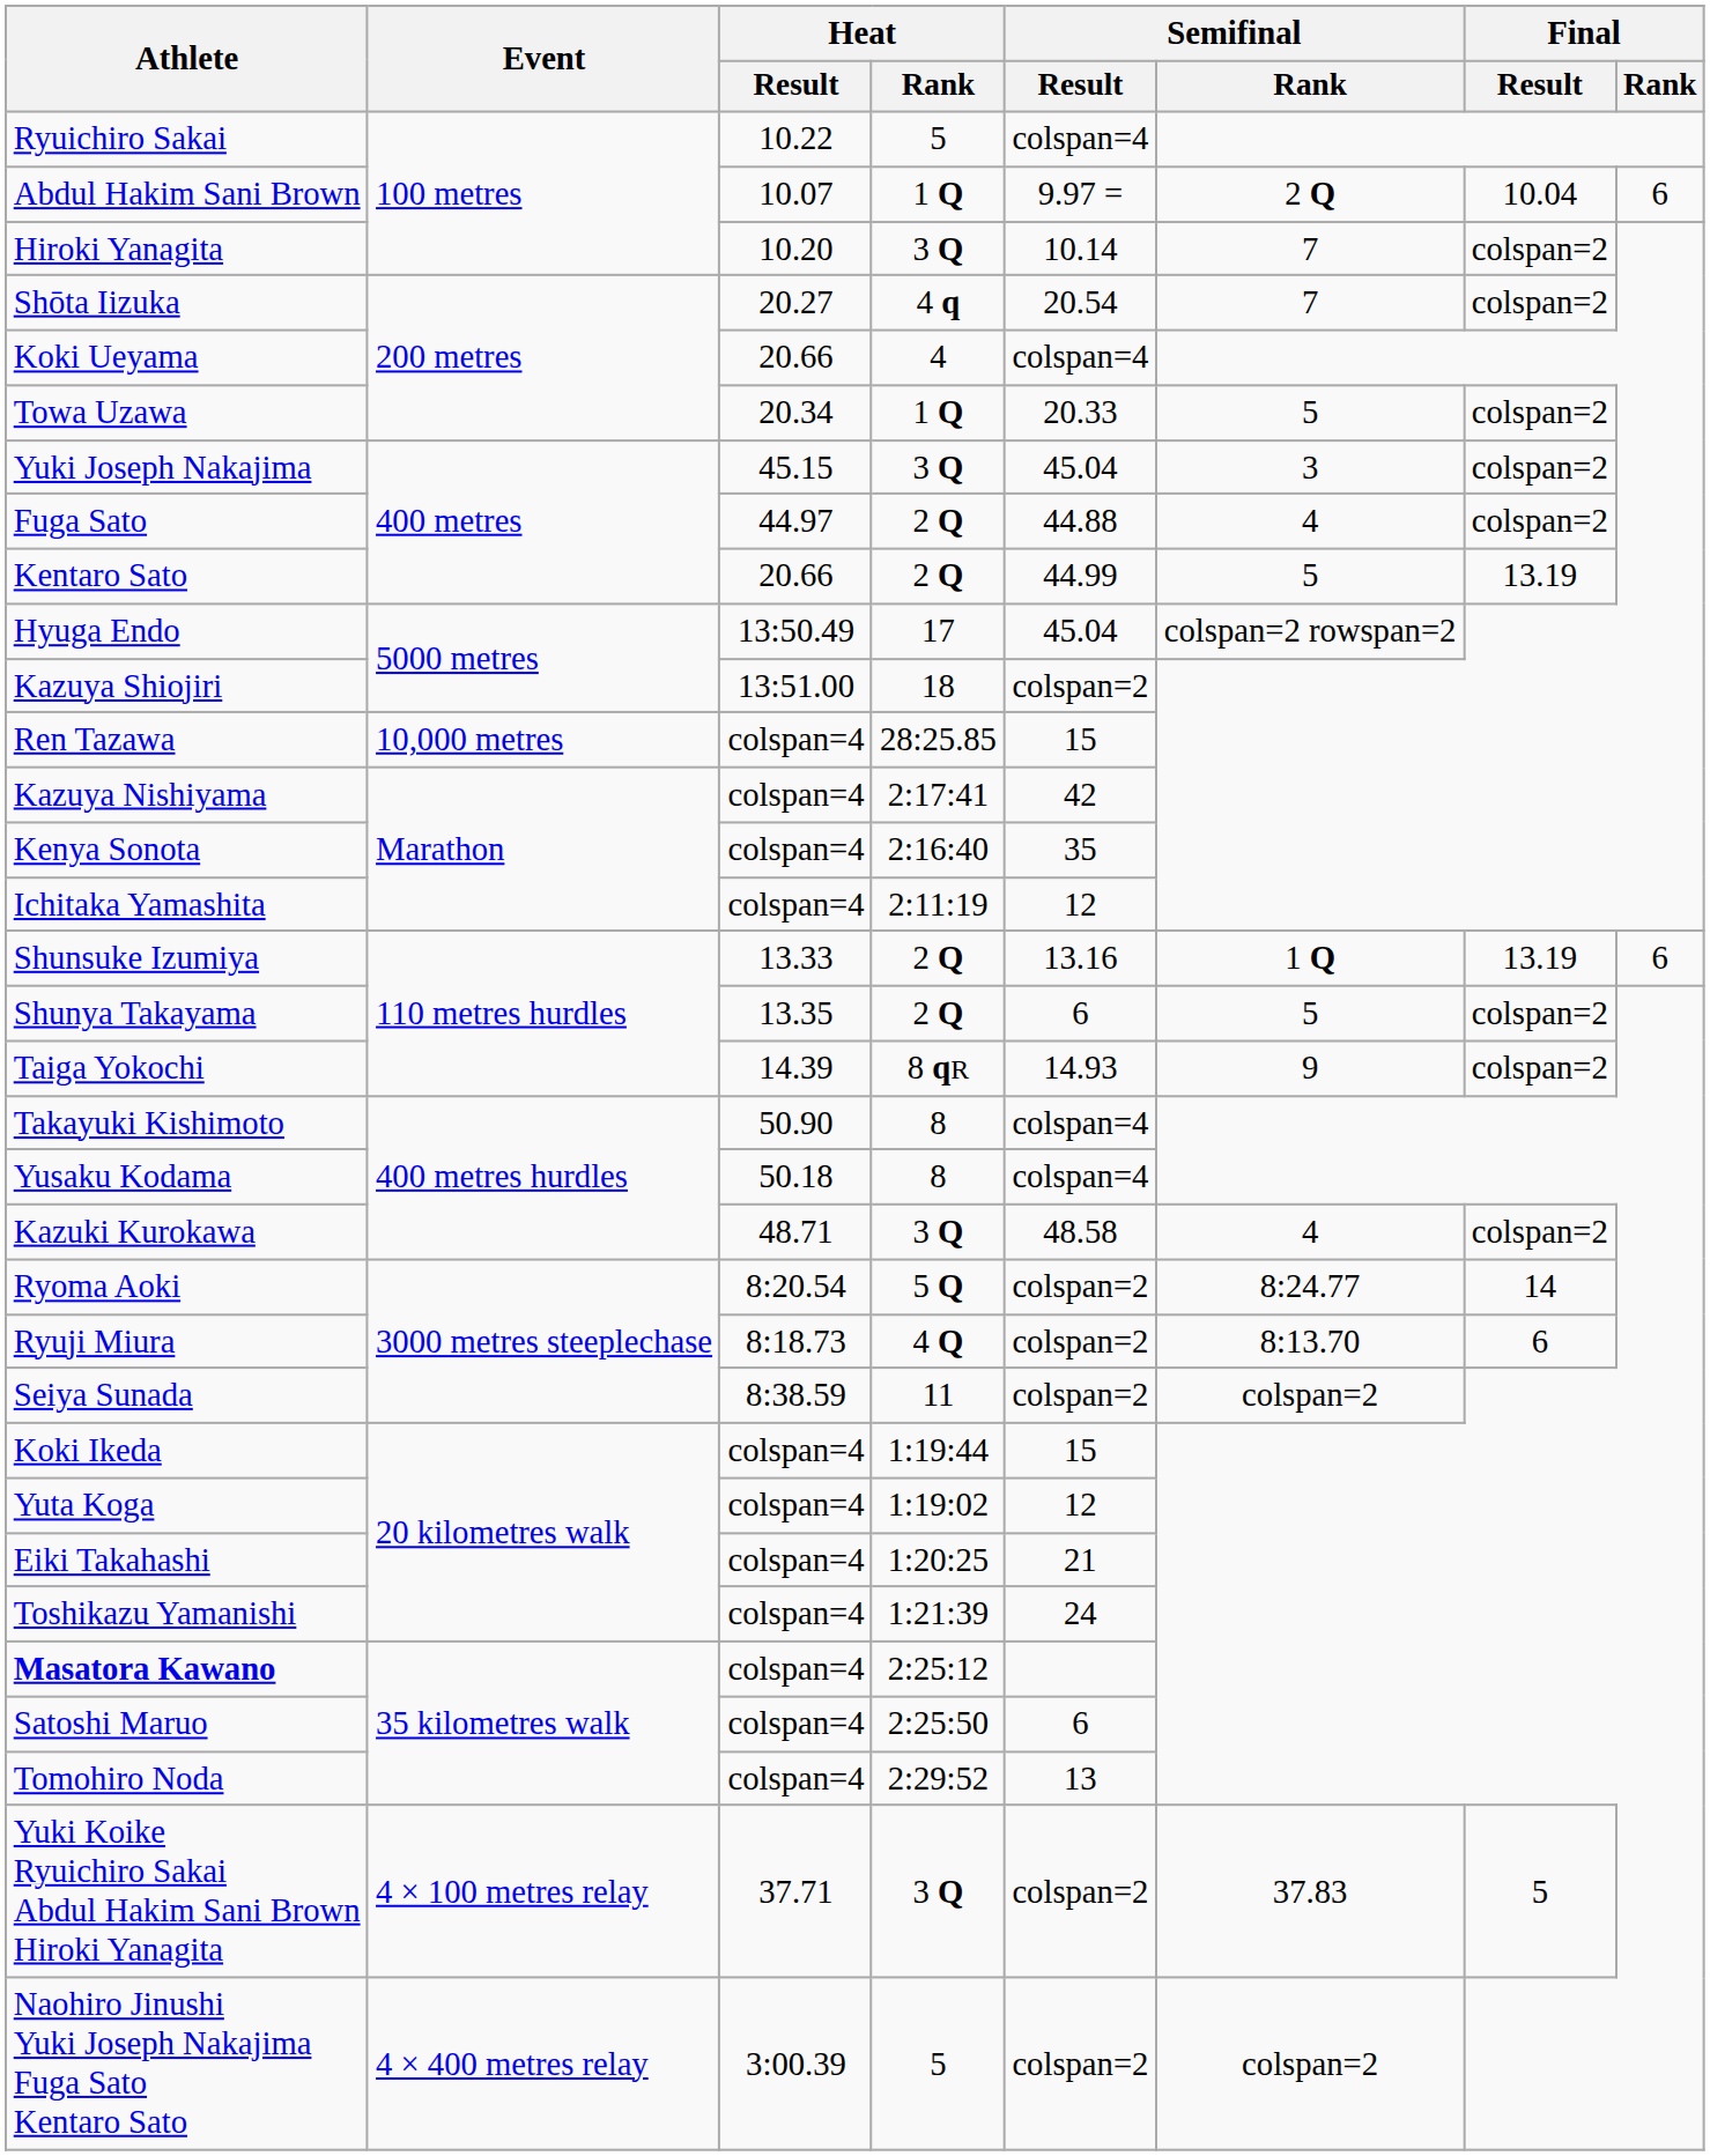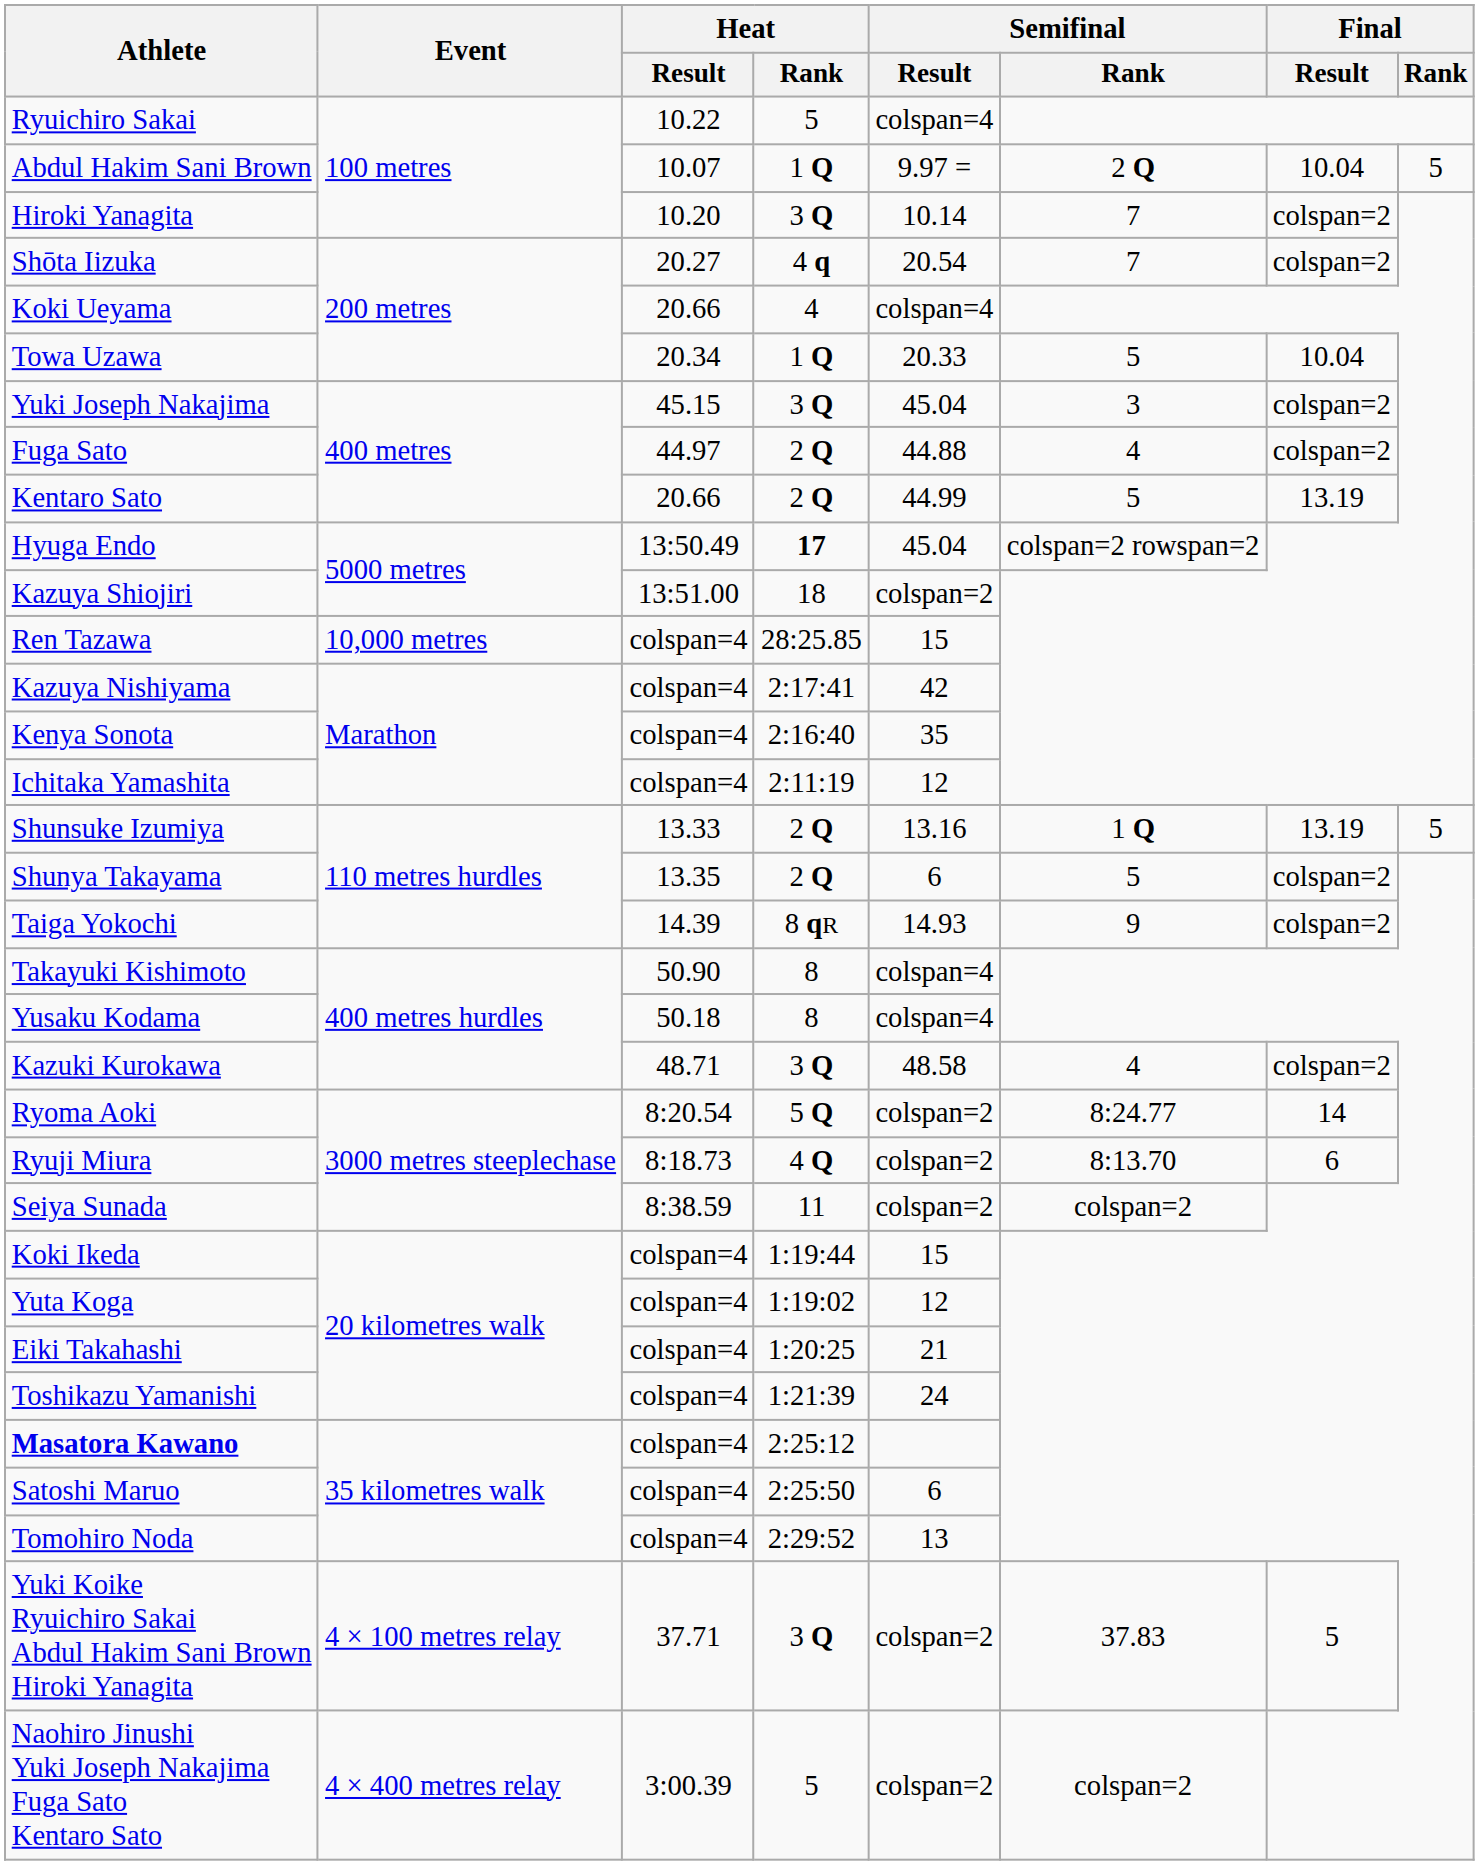Abdul Hakim Sani Brown | Final / Rank: 6 -> 5
Towa Uzawa | Final / Result: colspan=2 -> 10.04
Hyuga Endo | Heat / Rank: normal -> bold
Shunsuke Izumiya | Final / Rank: 6 -> 5
